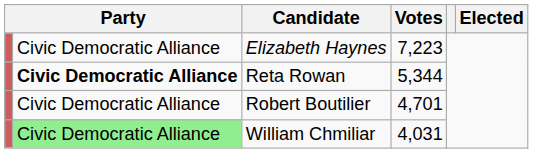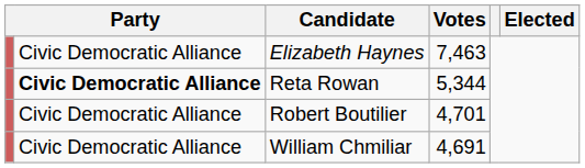Elizabeth Haynes | Votes: 7,223 -> 7,463
William Chmiliar | column 2: lightgreen background -> no background
William Chmiliar | Votes: 4,031 -> 4,691
